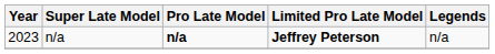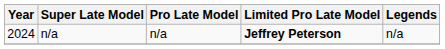row 2 | Year: 2023 -> 2024
row 2 | Pro Late Model: bold -> normal
